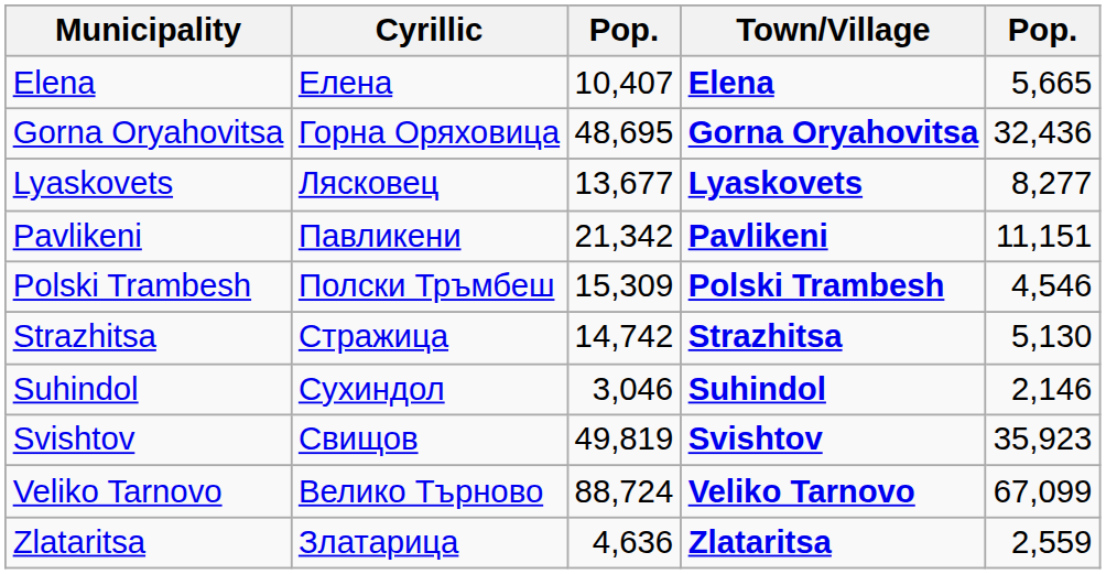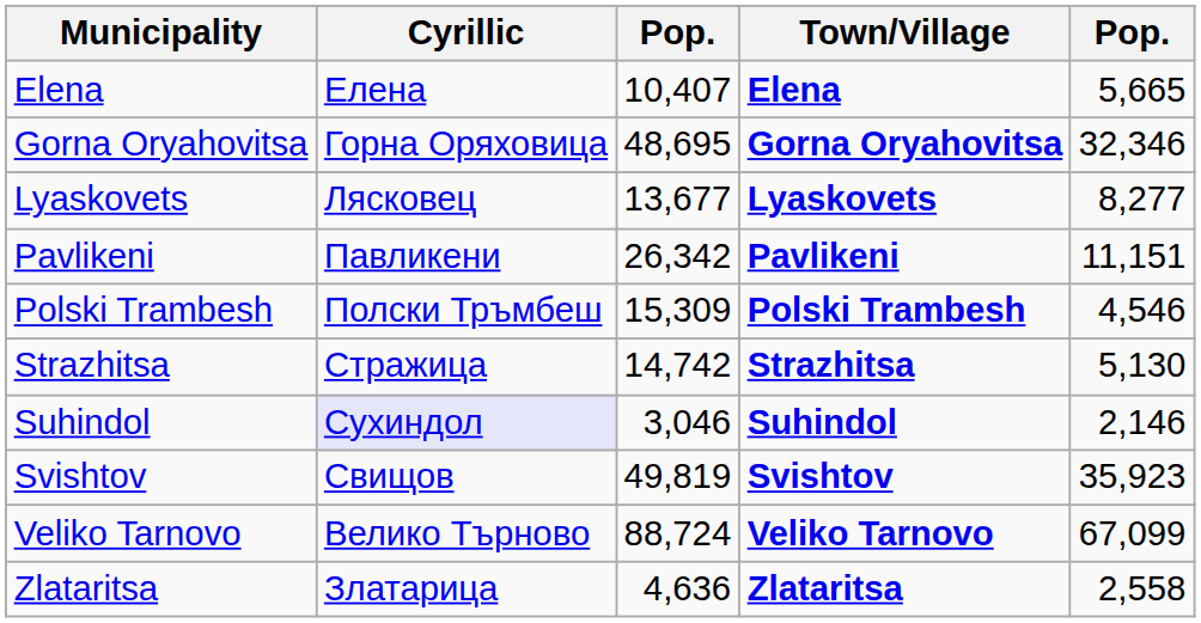row 3 | column 5: 32,436 -> 32,346
row 5 | column 3: 21,342 -> 26,342
row 8 | Cyrillic: no background -> lavender background
row 11 | column 5: 2,559 -> 2,558
